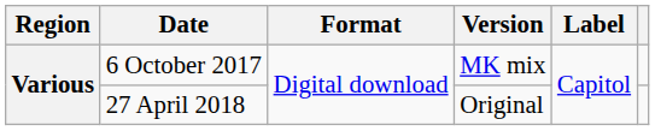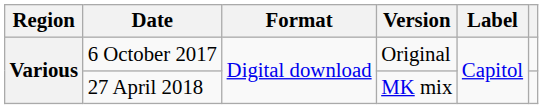6 October 2017 | Version: MK mix -> Original
27 April 2018 | Version: Original -> MK mix
